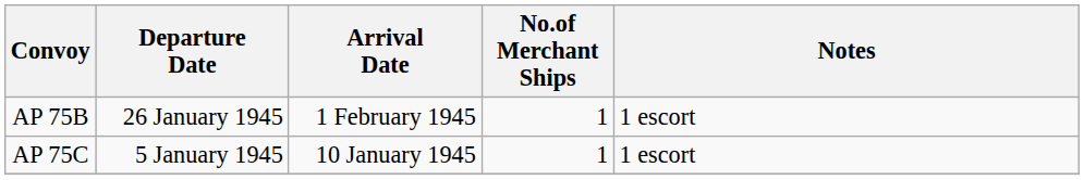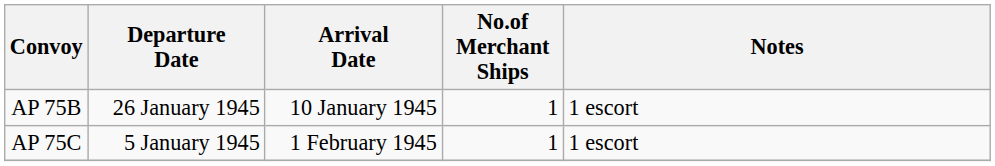AP 75B | Arrival Date: 1 February 1945 -> 10 January 1945
AP 75C | Arrival Date: 10 January 1945 -> 1 February 1945
